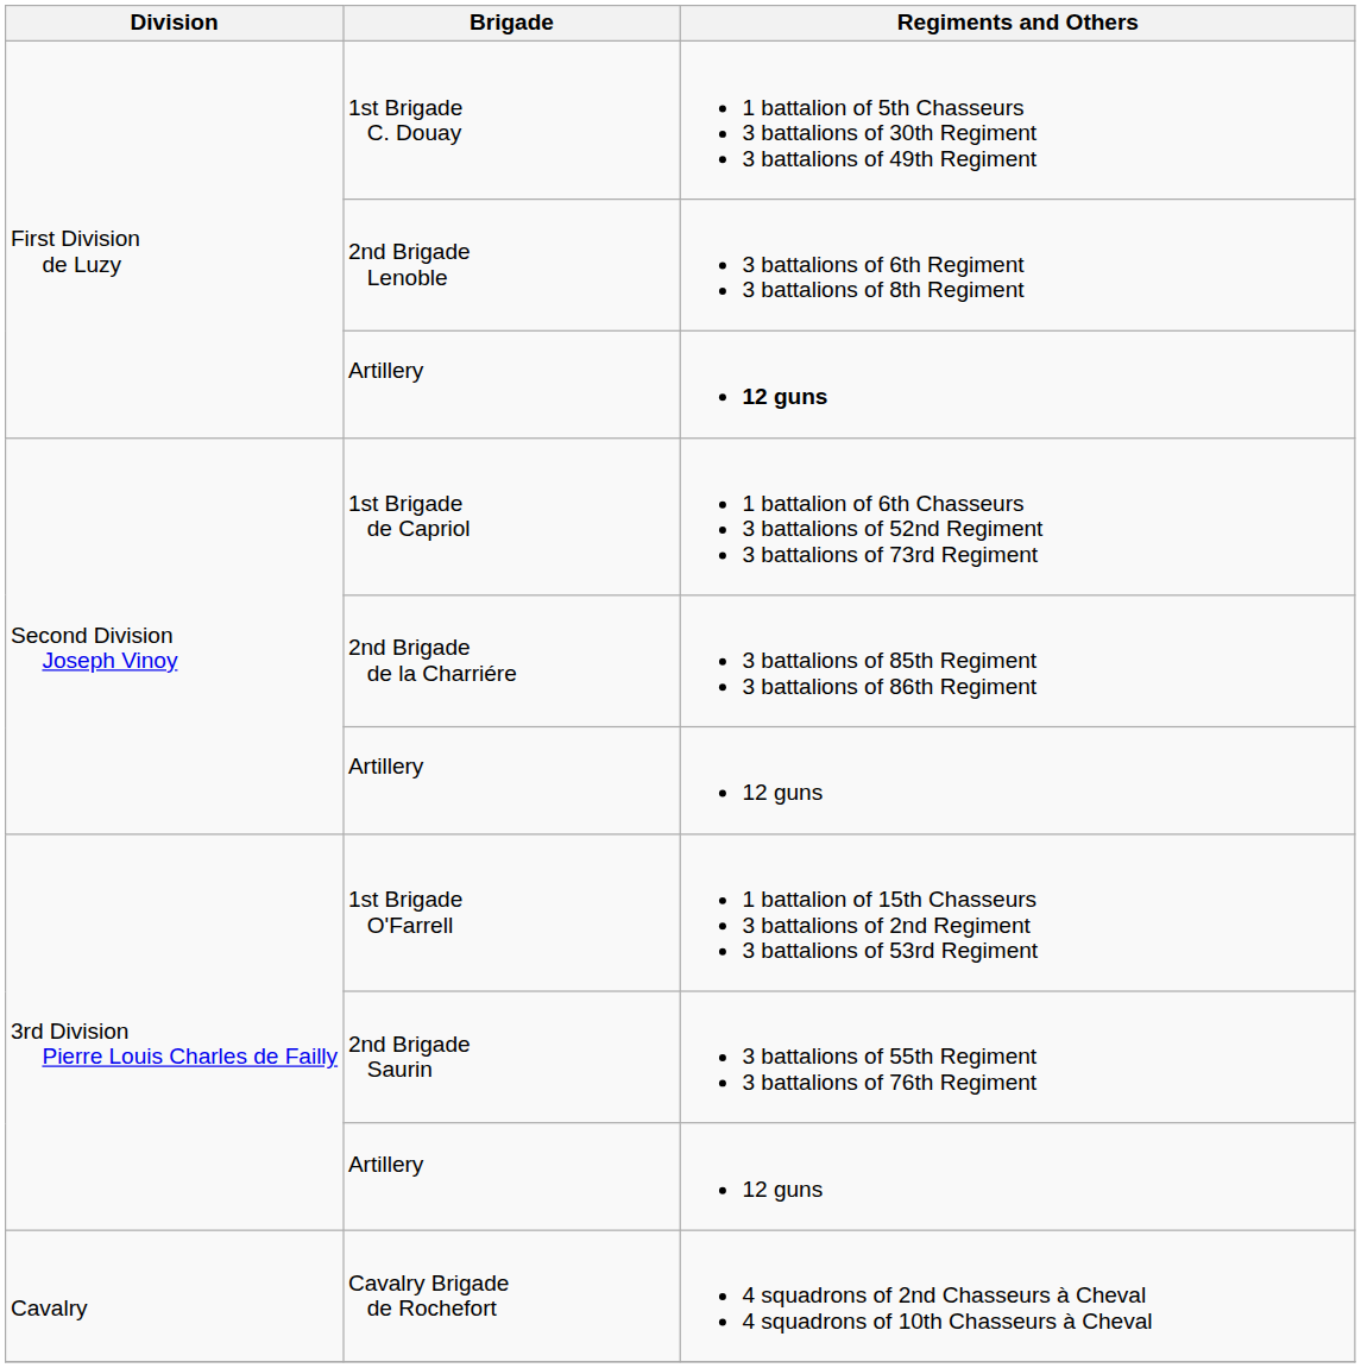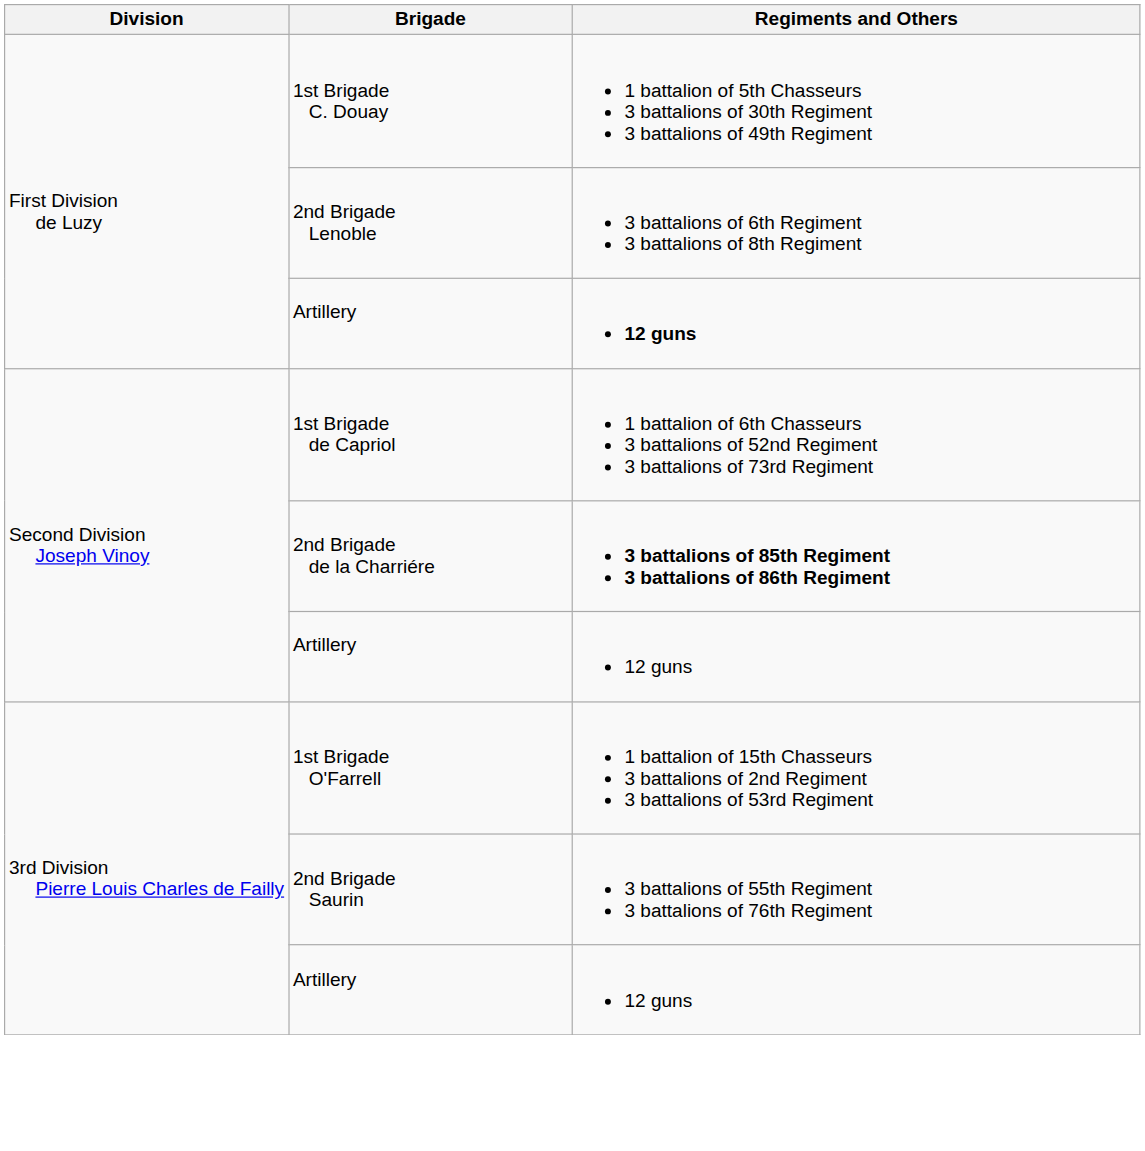2nd Brigade de la Charriére | Regiments and Others: normal -> bold
- row: Cavalry | Cavalry Brigade de Rochefort | 4 squadrons of 2nd Chasseurs à Cheval 4 squadrons of 10th Chasseurs à Cheval
